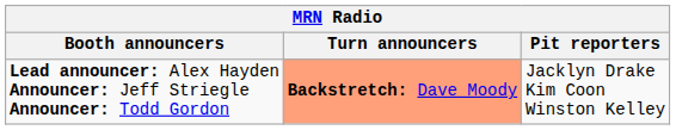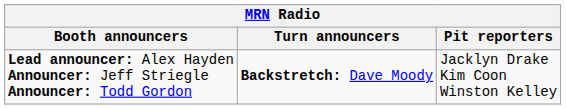row 3 | Turn announcers: lightsalmon background -> no background
